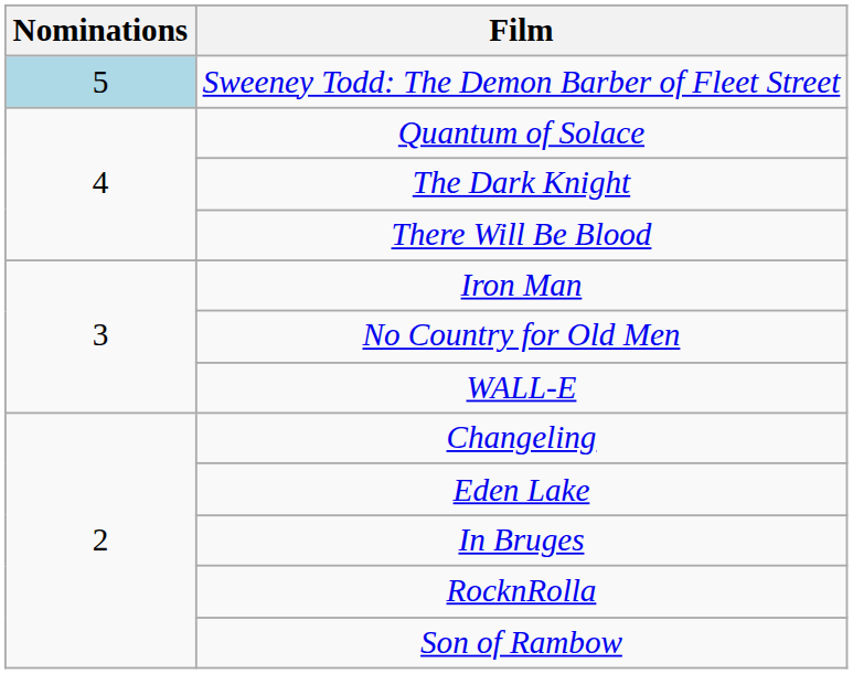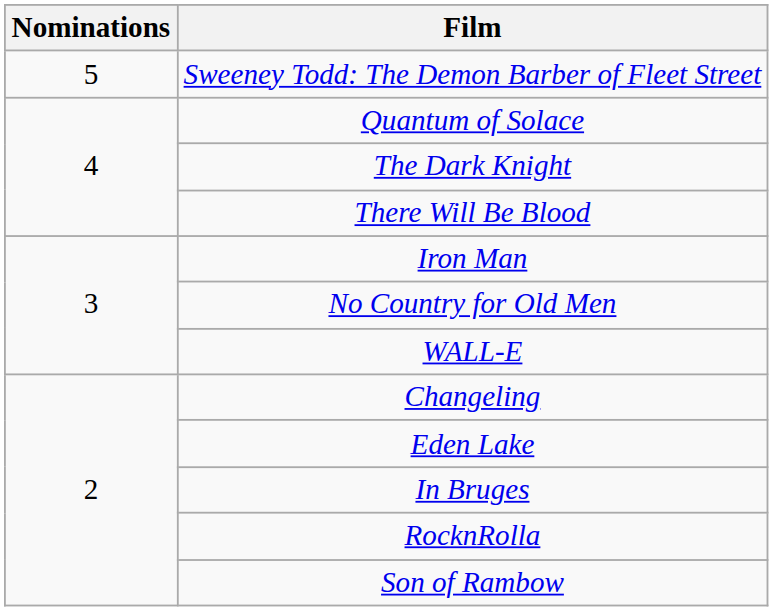Sweeney Todd: The Demon Barber of Fleet Street | Nominations: lightblue background -> no background
